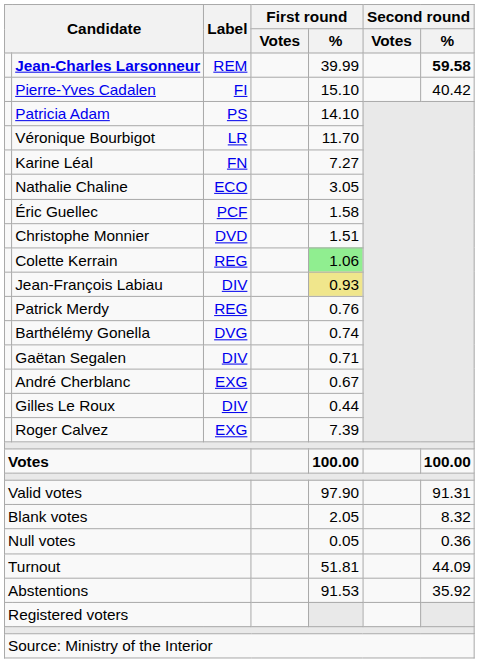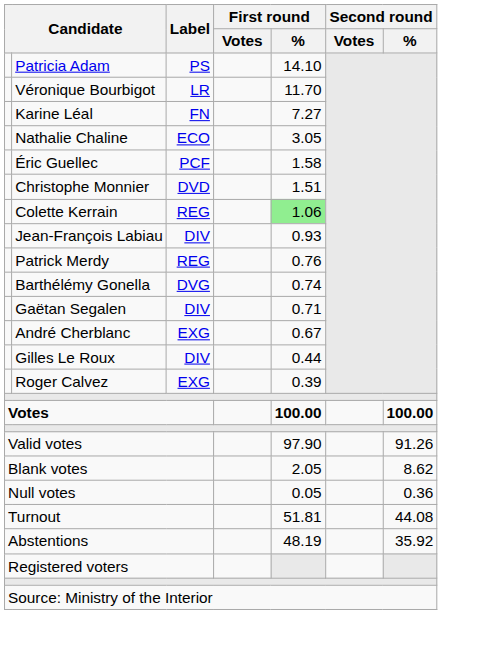- row: Jean-Charles Larsonneur | REM | 39.99 | 59.58
- row: Pierre-Yves Cadalen | FI | 15.10 | 40.42
Jean-François Labiau | First round / %: khaki background -> no background
Roger Calvez | First round / %: 7.39 -> 0.39
Valid votes | Second round / %: 91.31 -> 91.26
Blank votes | Second round / %: 8.32 -> 8.62
Turnout | Second round / %: 44.09 -> 44.08
Abstentions | First round / %: 91.53 -> 48.19
